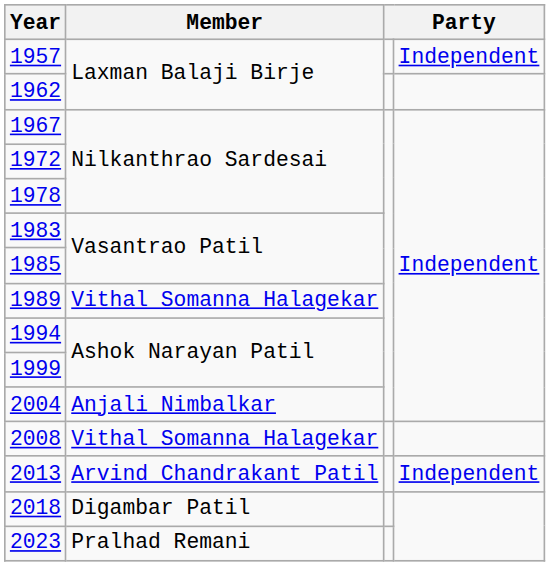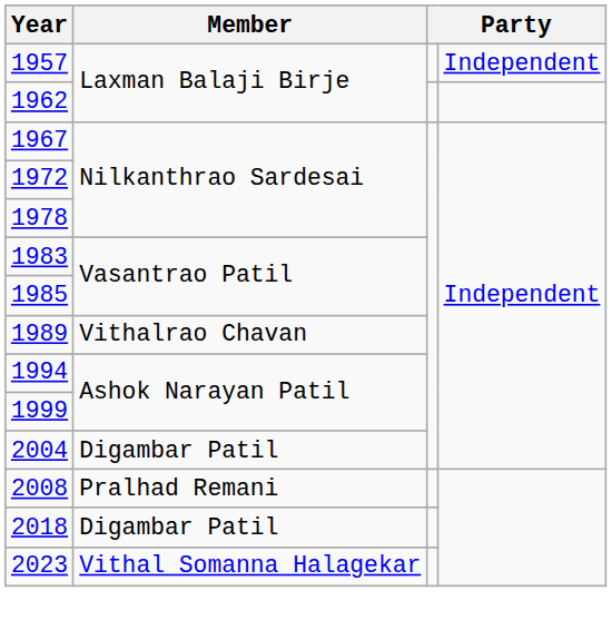1989 | Member: Vithal Somanna Halagekar -> Vithalrao Chavan
2004 | Member: Anjali Nimbalkar -> Digambar Patil
2008 | Member: Vithal Somanna Halagekar -> Pralhad Remani
- row: 2013 | Arvind Chandrakant Patil | Independent
2023 | Member: Pralhad Remani -> Vithal Somanna Halagekar
